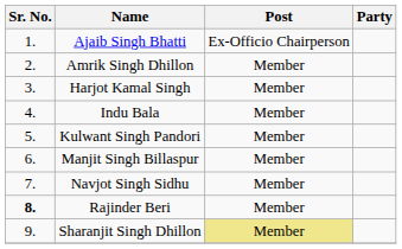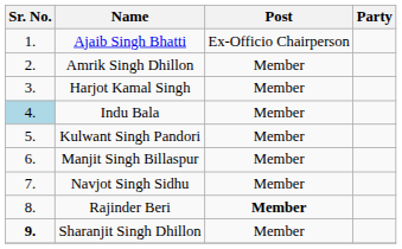Indu Bala | Sr. No.: no background -> lightblue background
Rajinder Beri | Sr. No.: bold -> normal
Rajinder Beri | Post: normal -> bold
Sharanjit Singh Dhillon | Sr. No.: normal -> bold
Sharanjit Singh Dhillon | Post: khaki background -> no background
